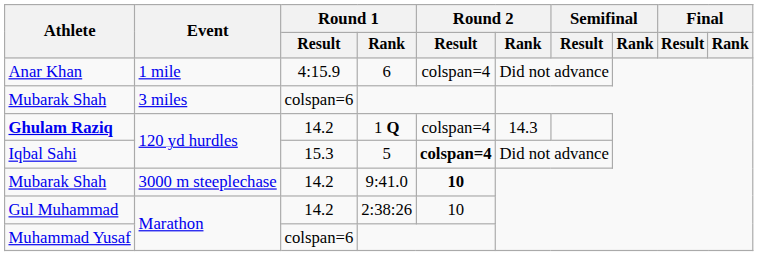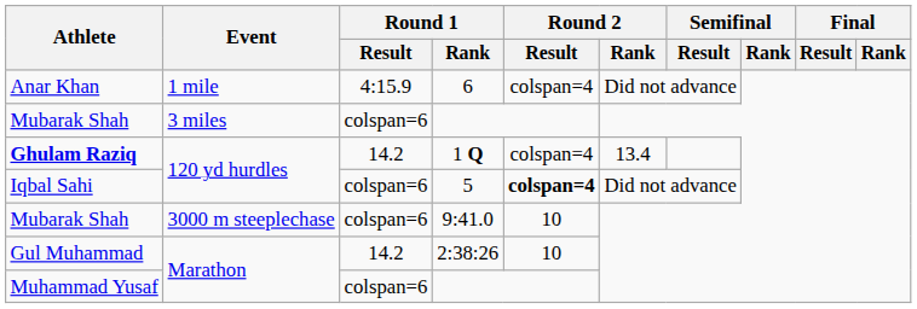Ghulam Raziq | Round 2 / Rank: 14.3 -> 13.4
Iqbal Sahi | Round 1 / Result: 15.3 -> colspan=6
Mubarak Shah / 9:41.0 | Round 1 / Result: 14.2 -> colspan=6
Mubarak Shah / 9:41.0 | Round 2 / Result: bold -> normal
